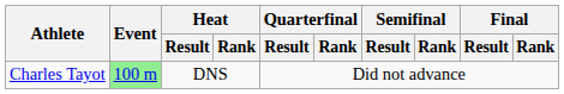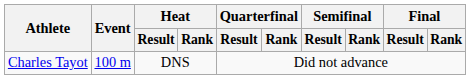Charles Tayot | Event: lightgreen background -> no background
